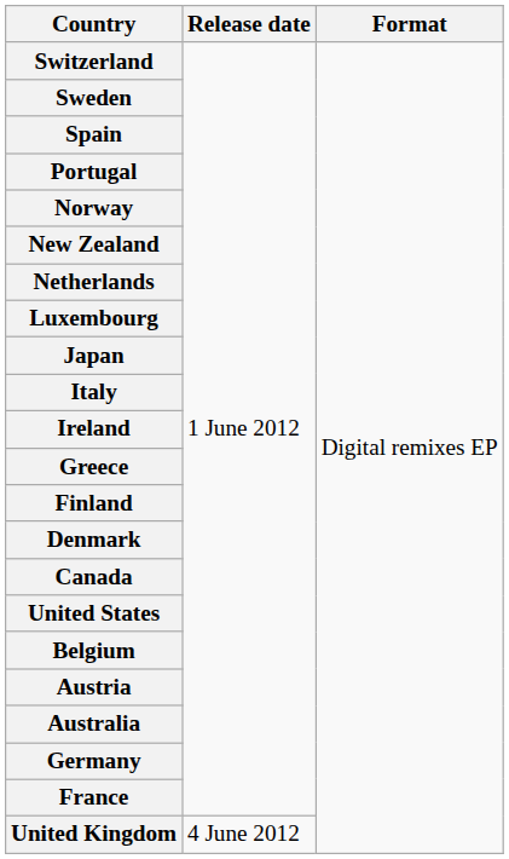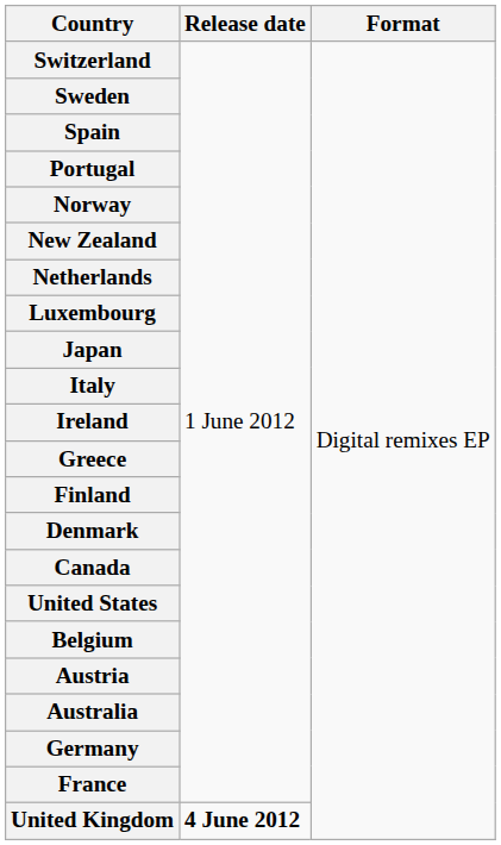United Kingdom | Release date: normal -> bold
